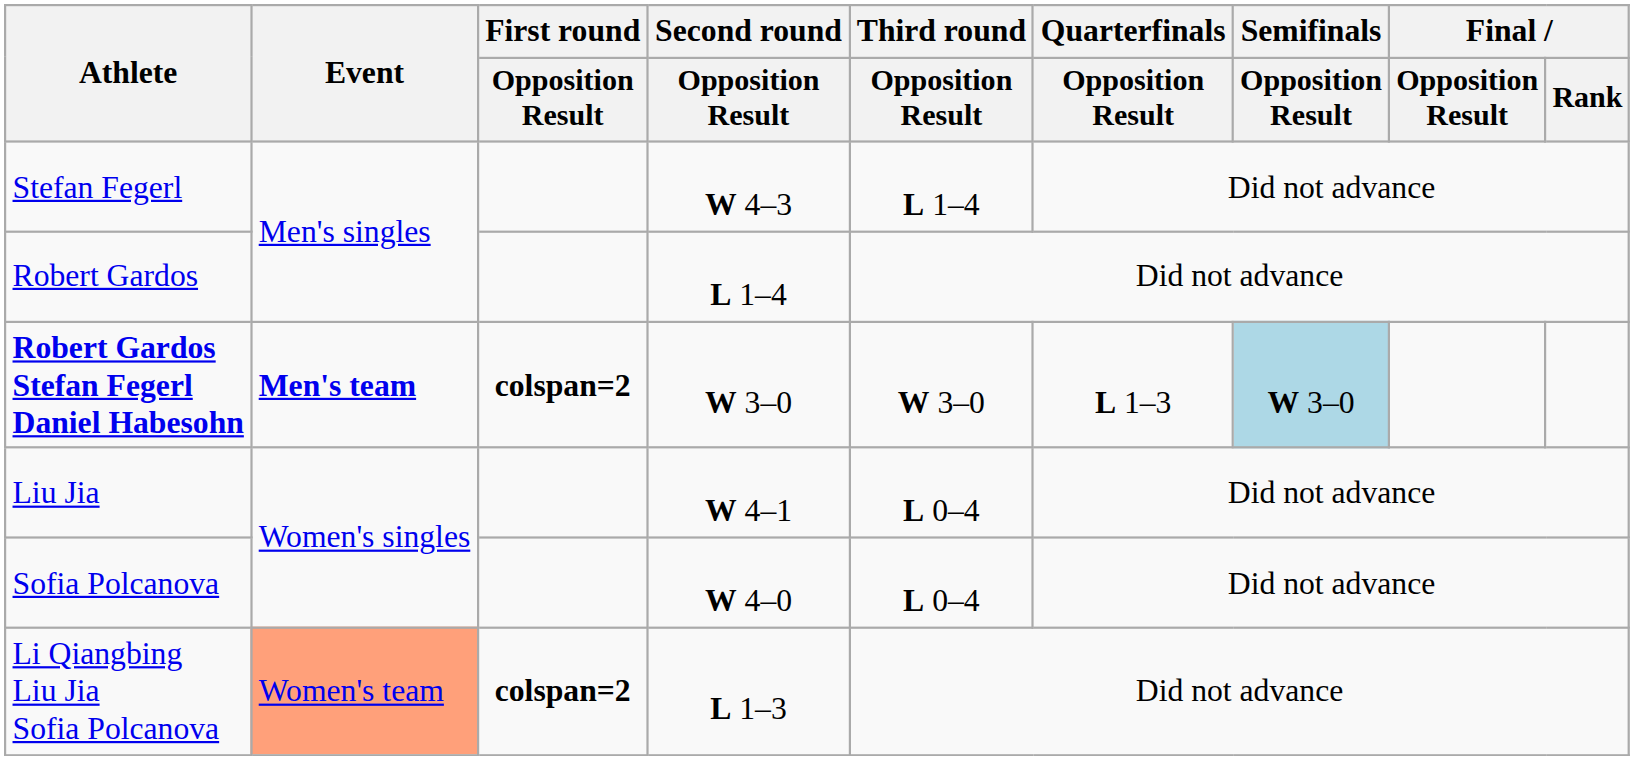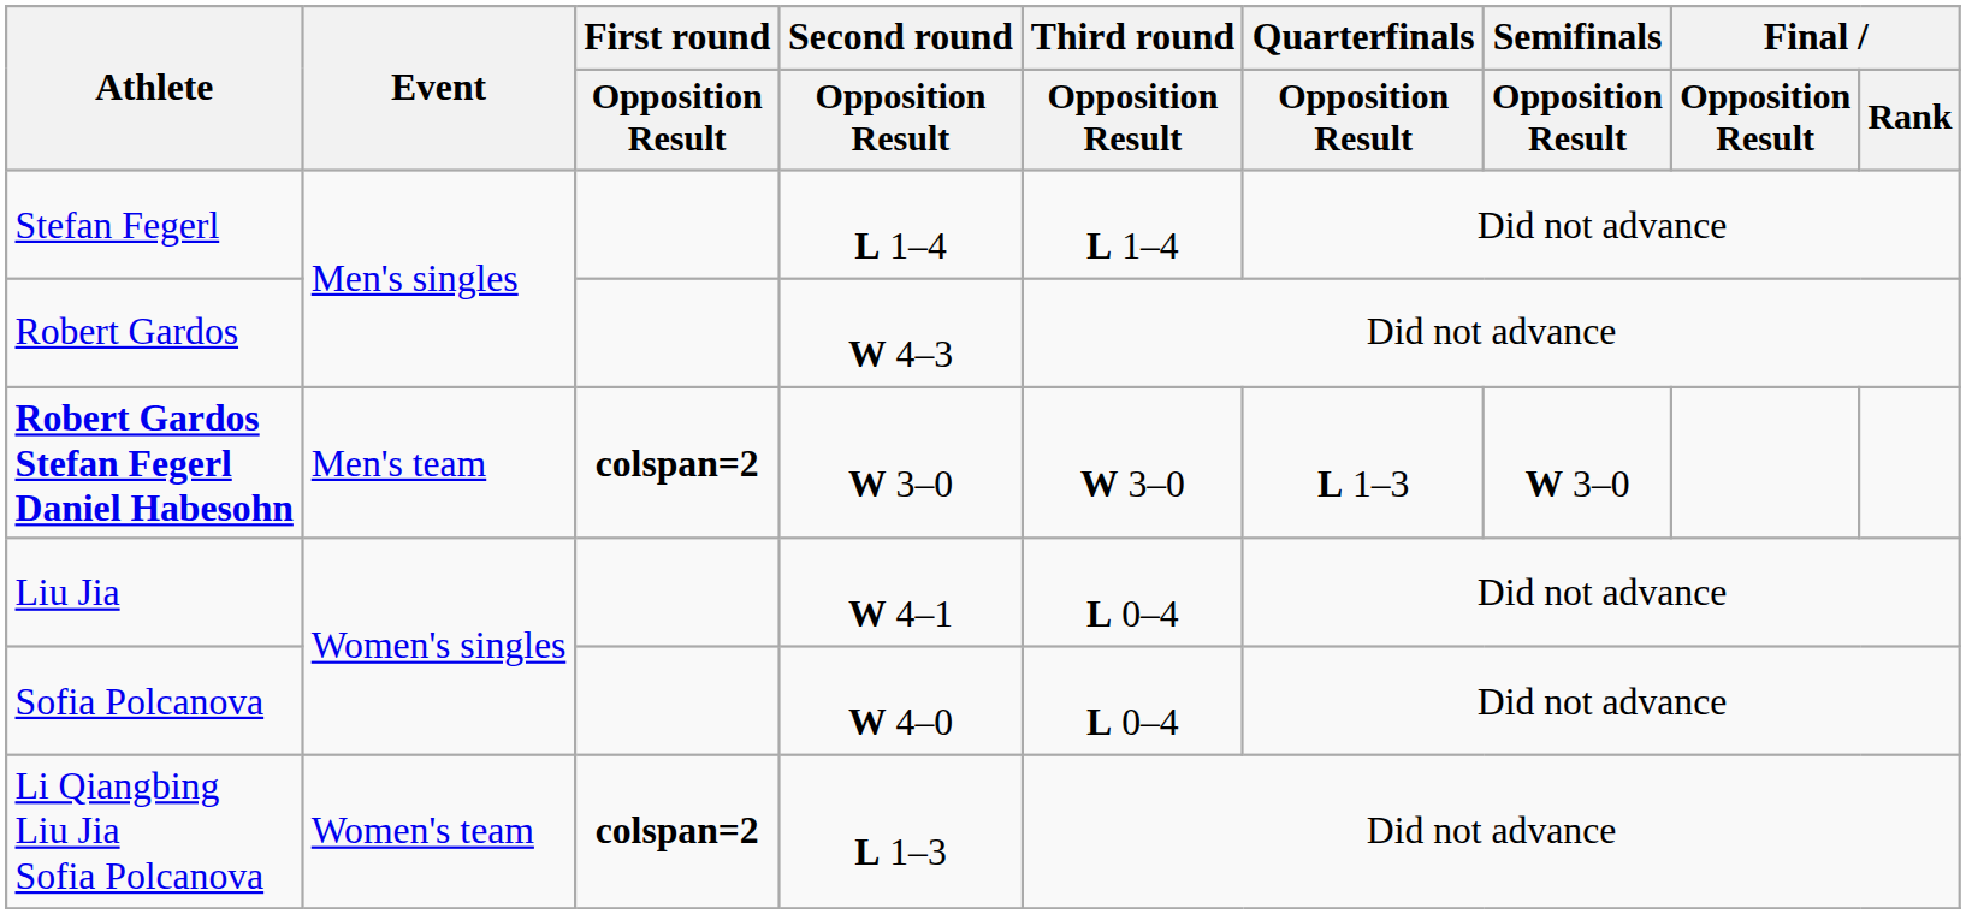Stefan Fegerl | Second round / Opposition Result: W 4–3 -> L 1–4
Robert Gardos | Second round / Opposition Result: L 1–4 -> W 4–3
Robert Gardos Stefan Fegerl Daniel Habesohn | Event: bold -> normal
Robert Gardos Stefan Fegerl Daniel Habesohn | Semifinals / Opposition Result: lightblue background -> no background
Li Qiangbing Liu Jia Sofia Polcanova | Event: lightsalmon background -> no background
